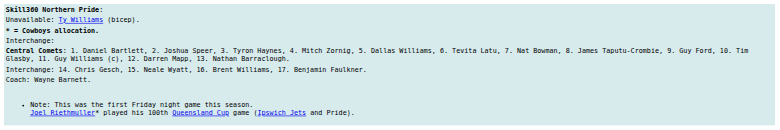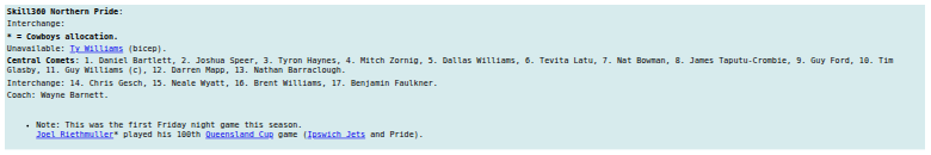row 2 | column 1: Unavailable: Ty Williams (bicep). -> Interchange:
row 4 | column 1: Interchange: -> Unavailable: Ty Williams (bicep).
